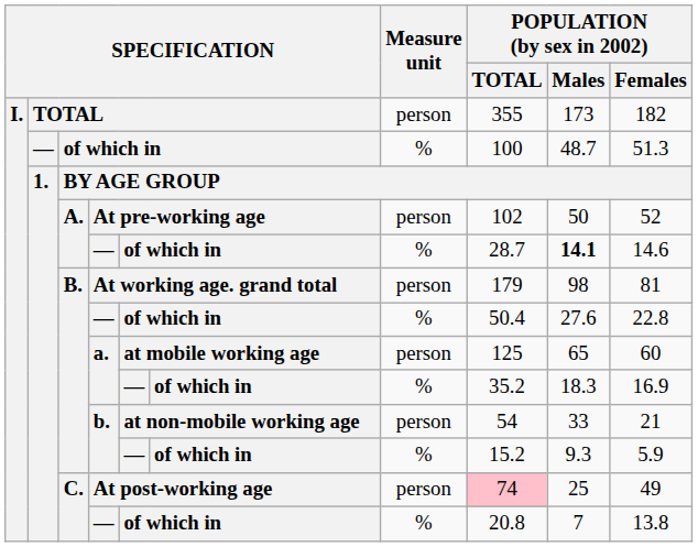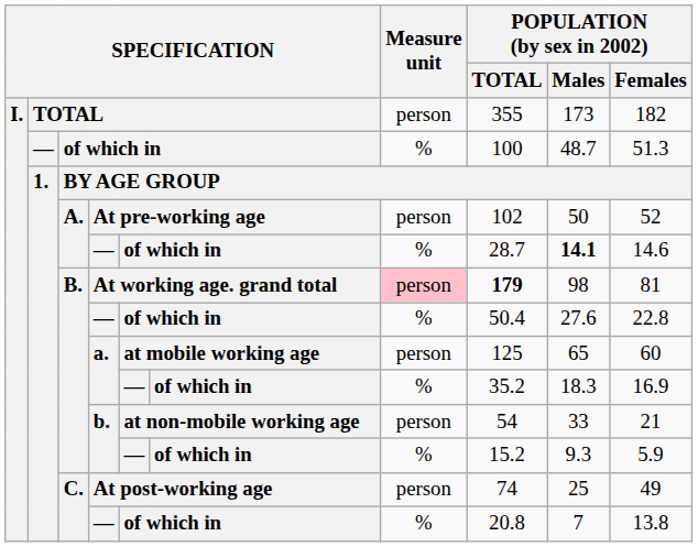At working age. grand total | Measure unit: no background -> pink background
At working age. grand total | POPULATION (by sex in 2002) / TOTAL: normal -> bold
At post-working age | POPULATION (by sex in 2002) / TOTAL: pink background -> no background
